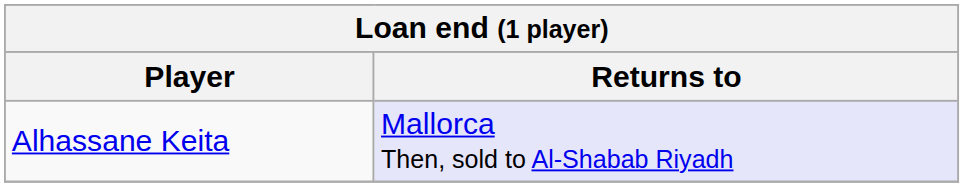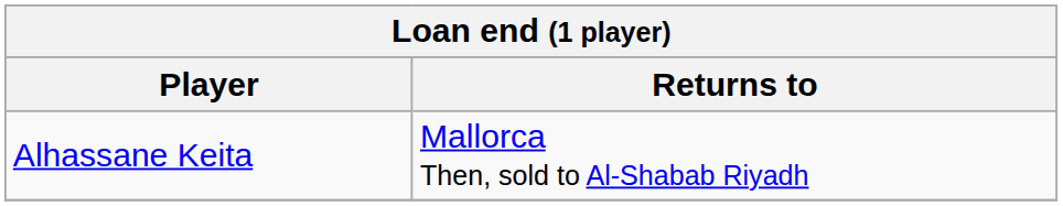Alhassane Keita | Returns to: lavender background -> no background
